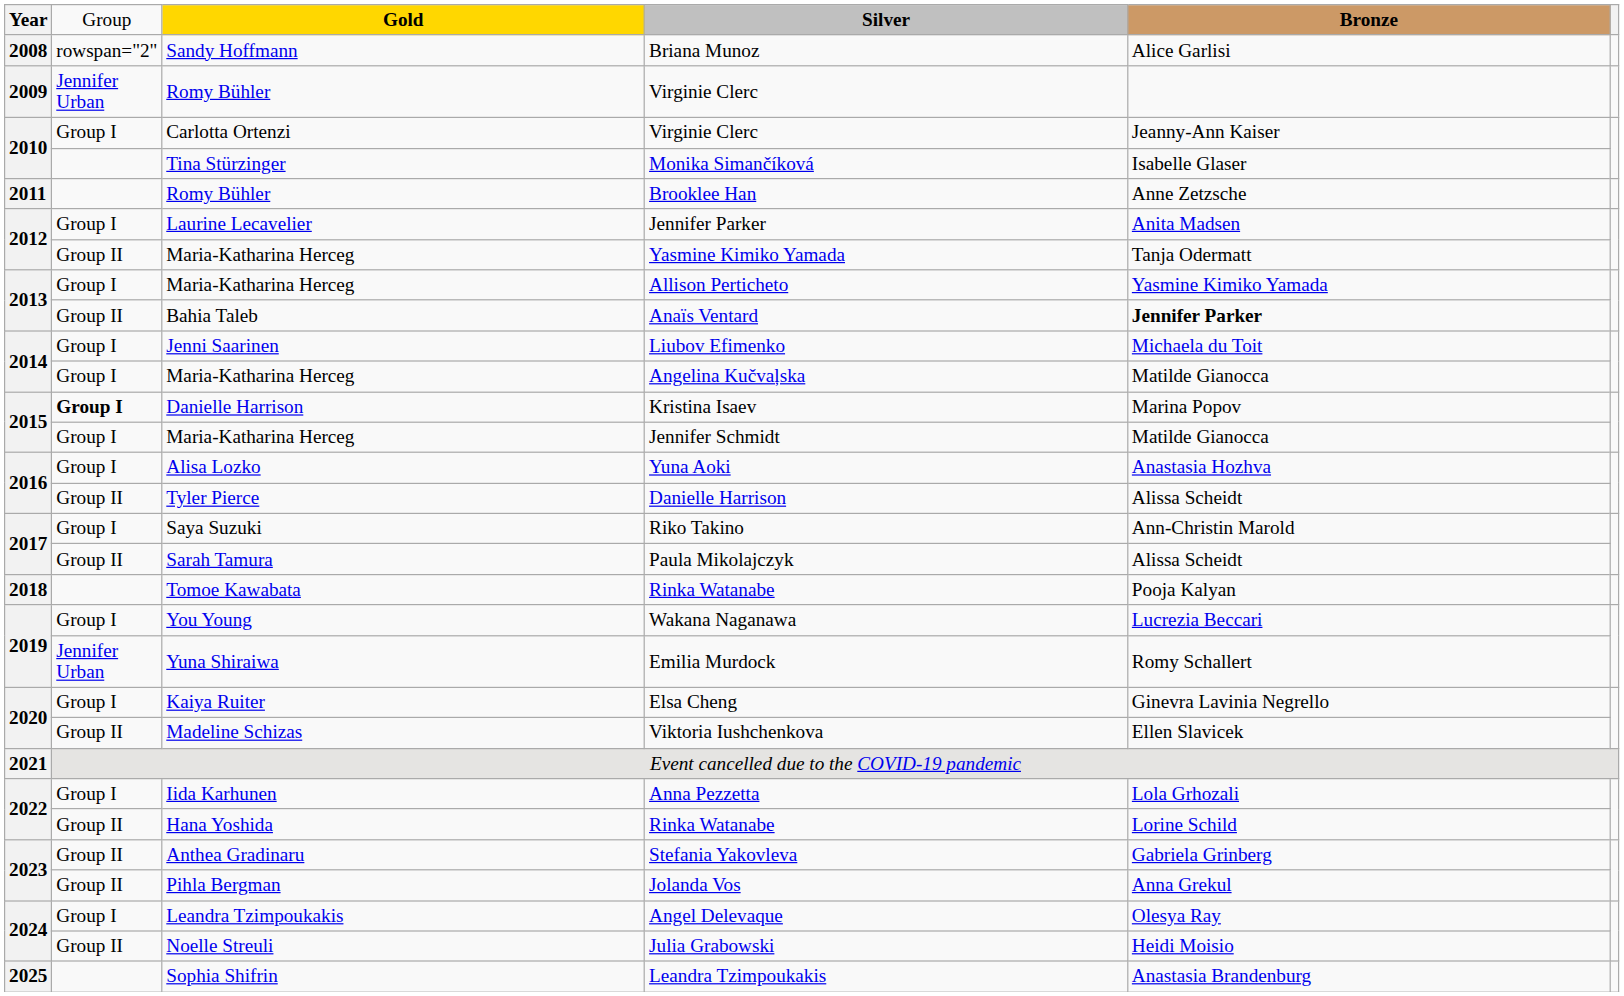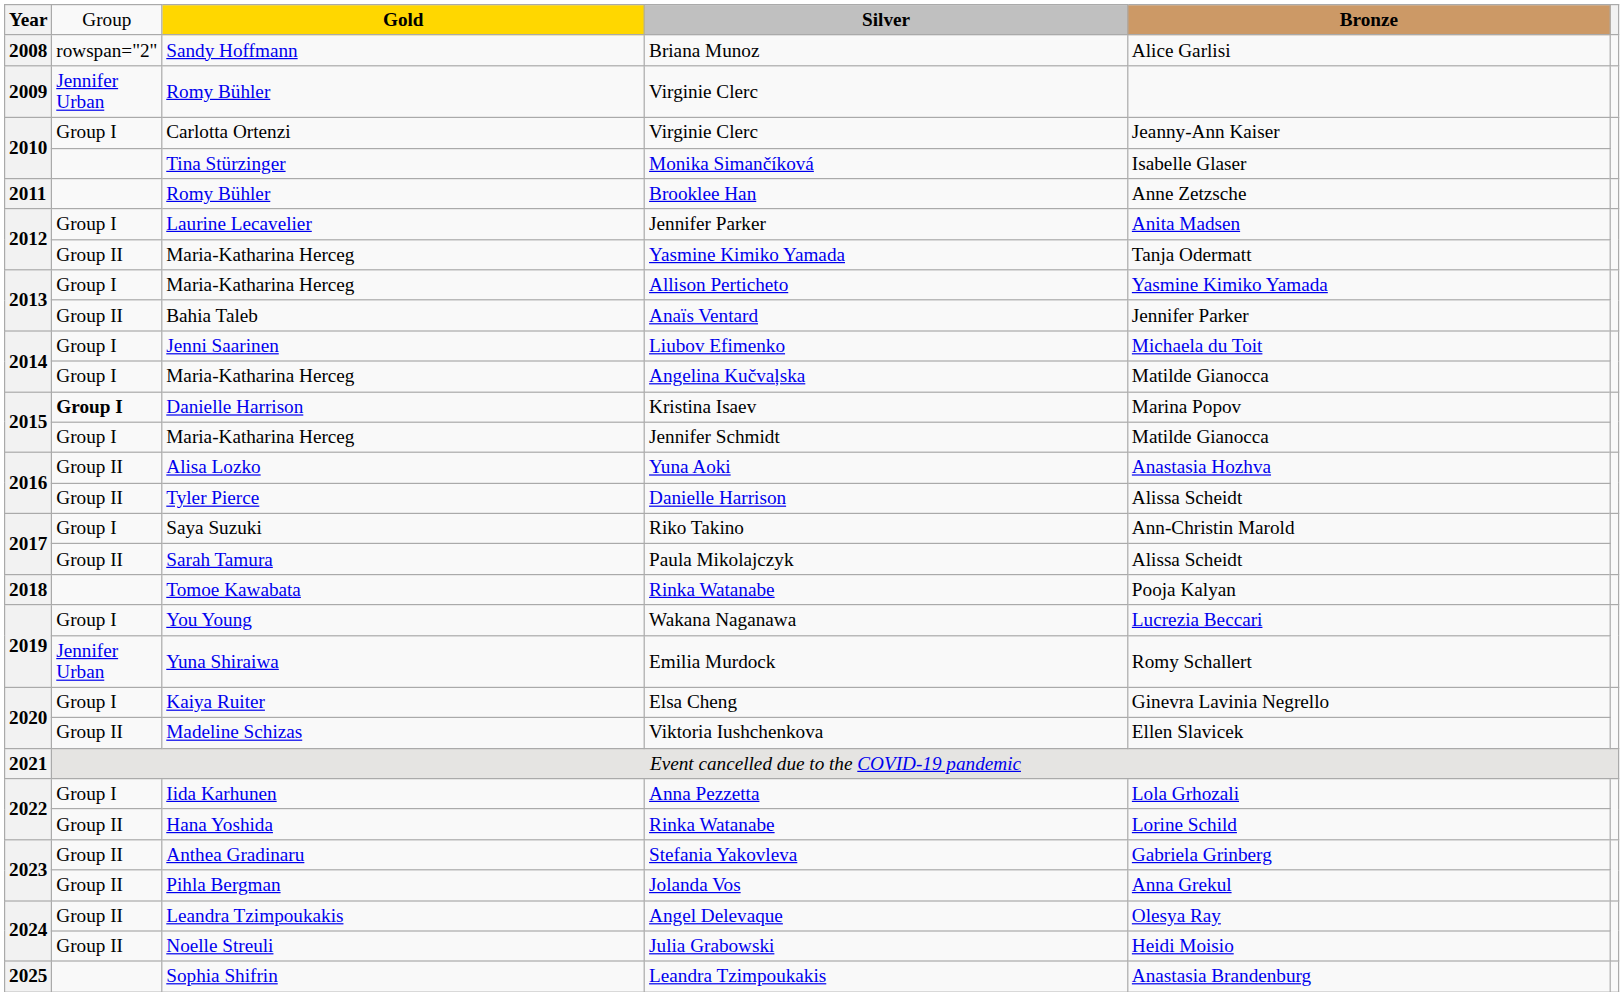Anaïs Ventard | column 5: bold -> normal
Yuna Aoki | column 2: Group I -> Group II
Angel Delevaque | column 2: Group I -> Group II
